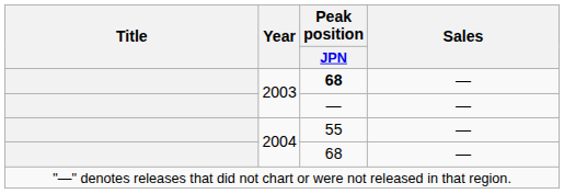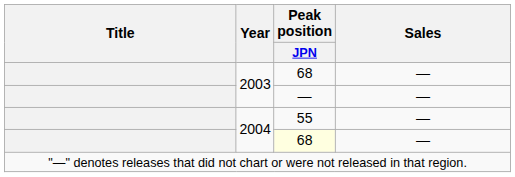2003 / 68 | Peak position / JPN: bold -> normal
2004 / 68 | Peak position / JPN: no background -> lightyellow background
